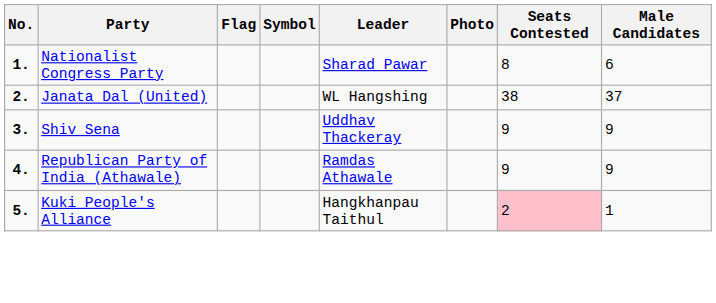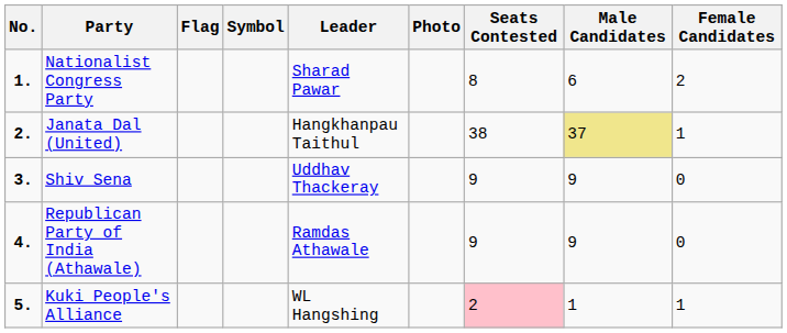+ column: Female Candidates | 2 | 1 | 0 | 0 | 1
Janata Dal (United) | Leader: WL Hangshing -> Hangkhanpau Taithul
Janata Dal (United) | Male Candidates: no background -> khaki background
Kuki People's Alliance | Leader: Hangkhanpau Taithul -> WL Hangshing
